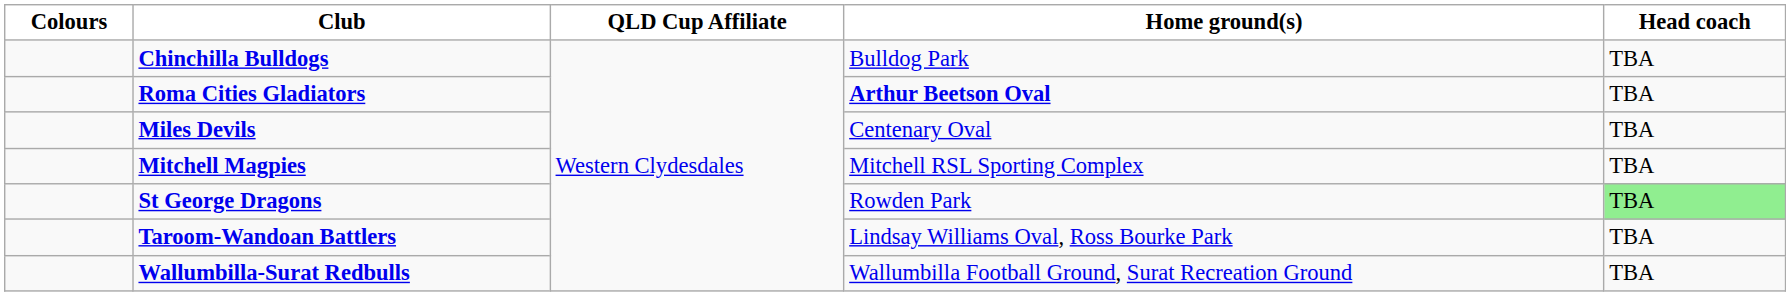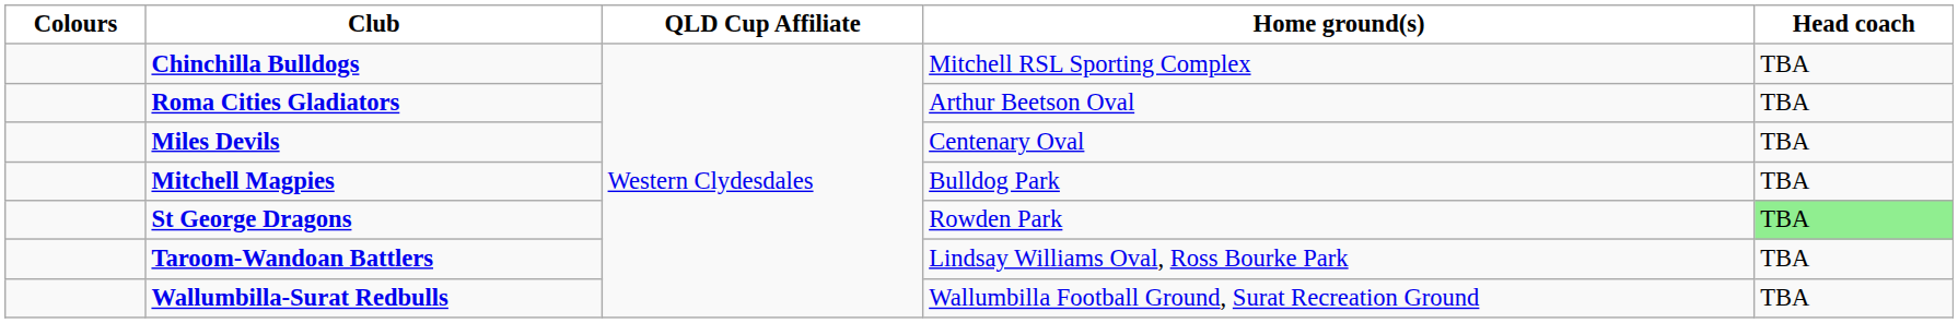Chinchilla Bulldogs | Home ground(s): Bulldog Park -> Mitchell RSL Sporting Complex
Roma Cities Gladiators | Home ground(s): bold -> normal
Mitchell Magpies | Home ground(s): Mitchell RSL Sporting Complex -> Bulldog Park
